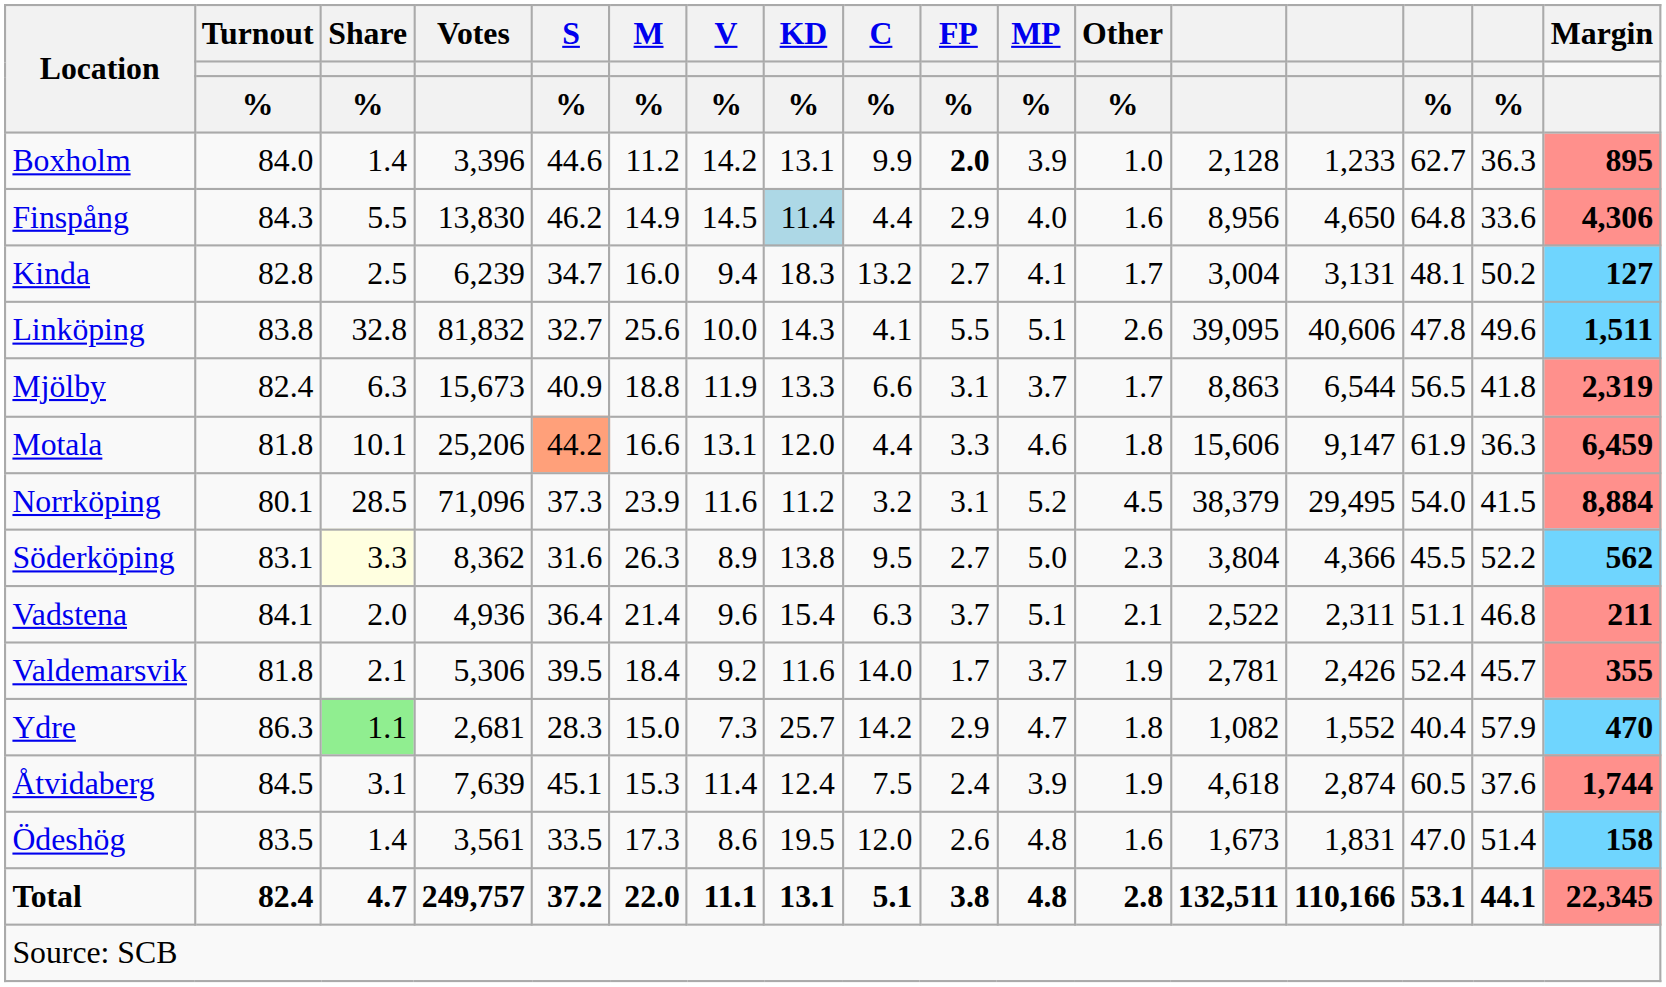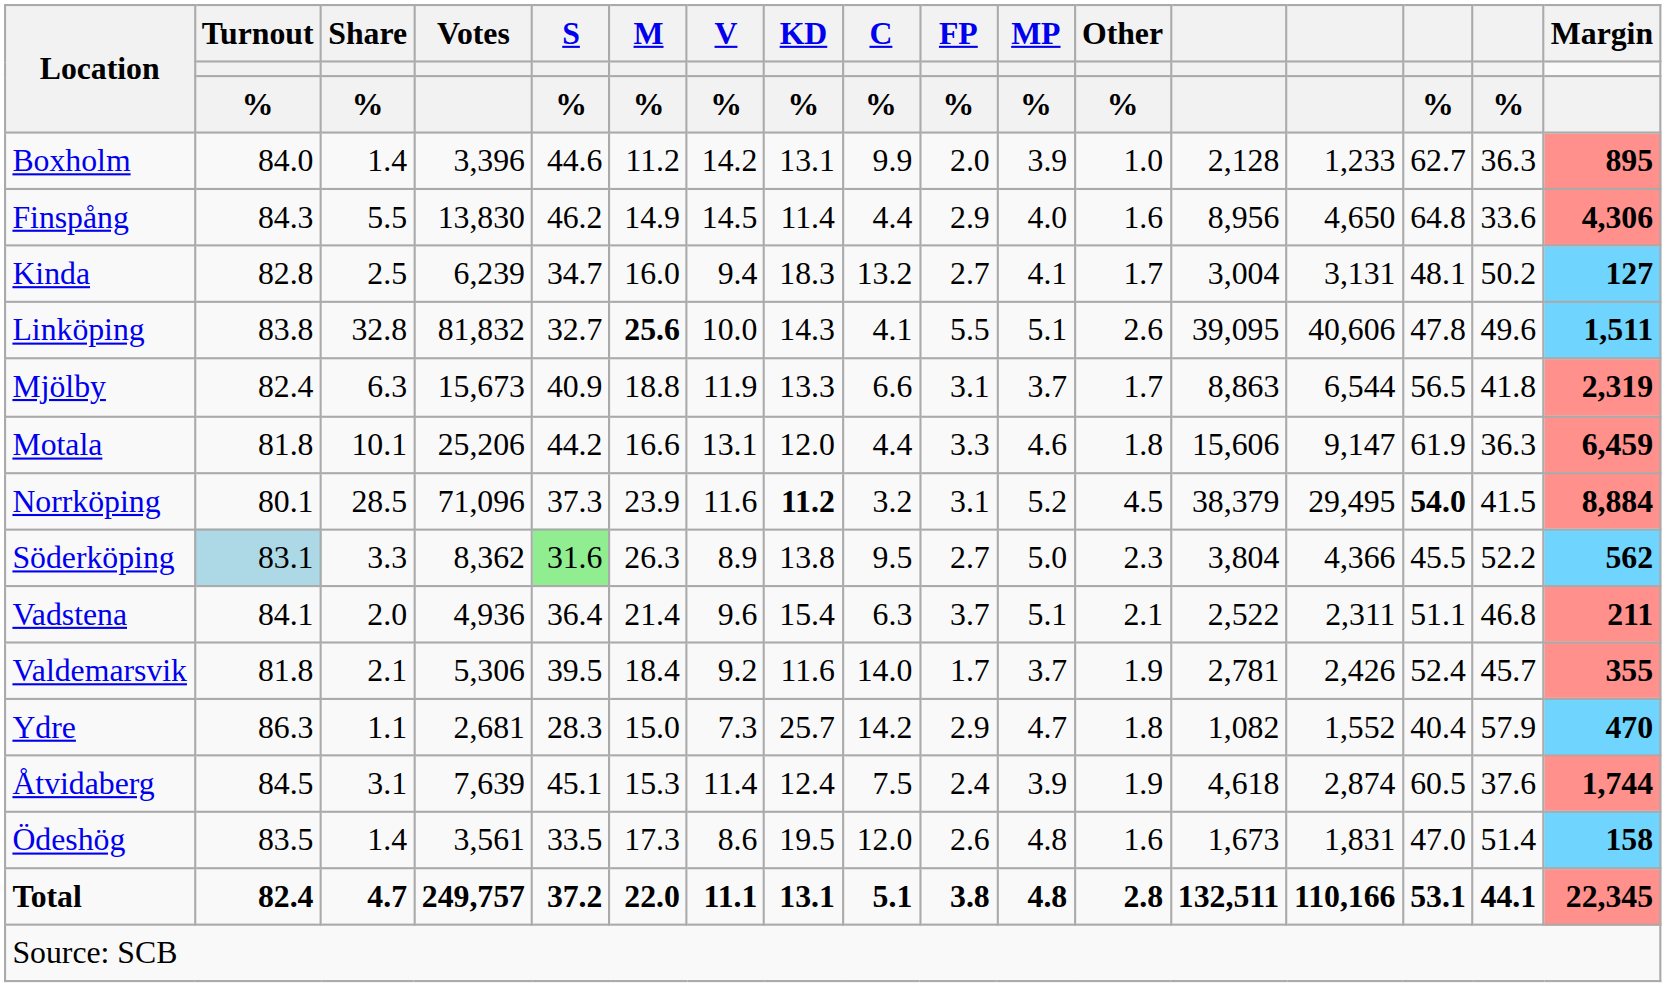Boxholm | FP / %: bold -> normal
Finspång | KD / %: lightblue background -> no background
Linköping | M / %: normal -> bold
Motala | S / %: lightsalmon background -> no background
Norrköping | KD / %: normal -> bold
Norrköping | column 15: normal -> bold
Söderköping | Turnout / %: no background -> lightblue background
Söderköping | Share / %: lightyellow background -> no background
Söderköping | S / %: no background -> lightgreen background
Ydre | Share / %: lightgreen background -> no background
